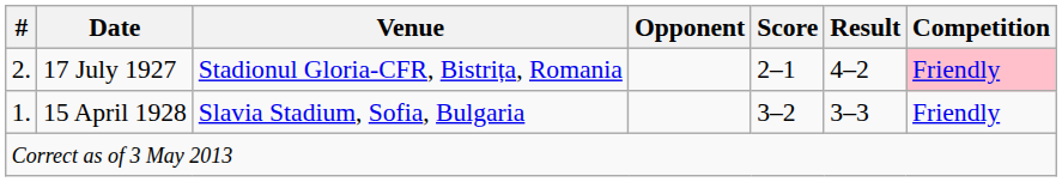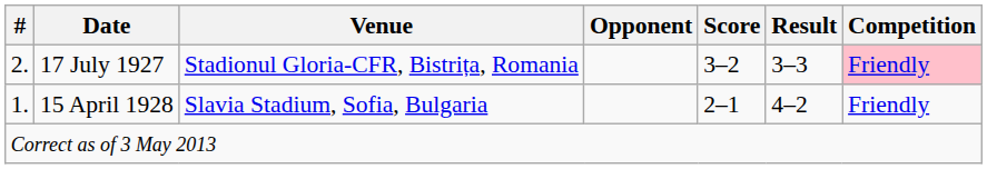17 July 1927 | Score: 2–1 -> 3–2
17 July 1927 | Result: 4–2 -> 3–3
15 April 1928 | Score: 3–2 -> 2–1
15 April 1928 | Result: 3–3 -> 4–2
